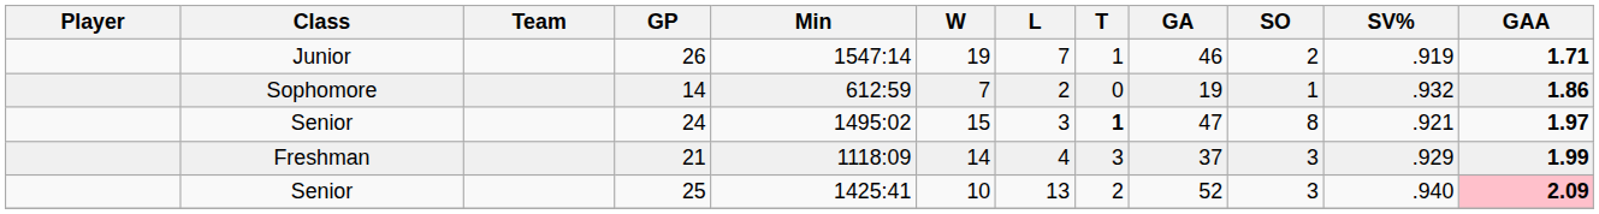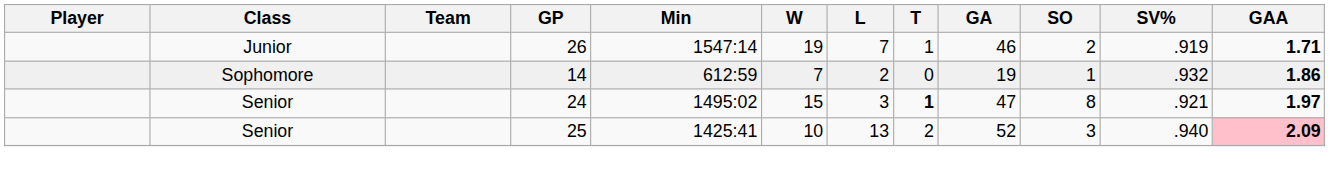- row: Freshman | 21 | 1118:09 | 14 | 4 | 3 | 37 | 3 | .929 | 1.99
